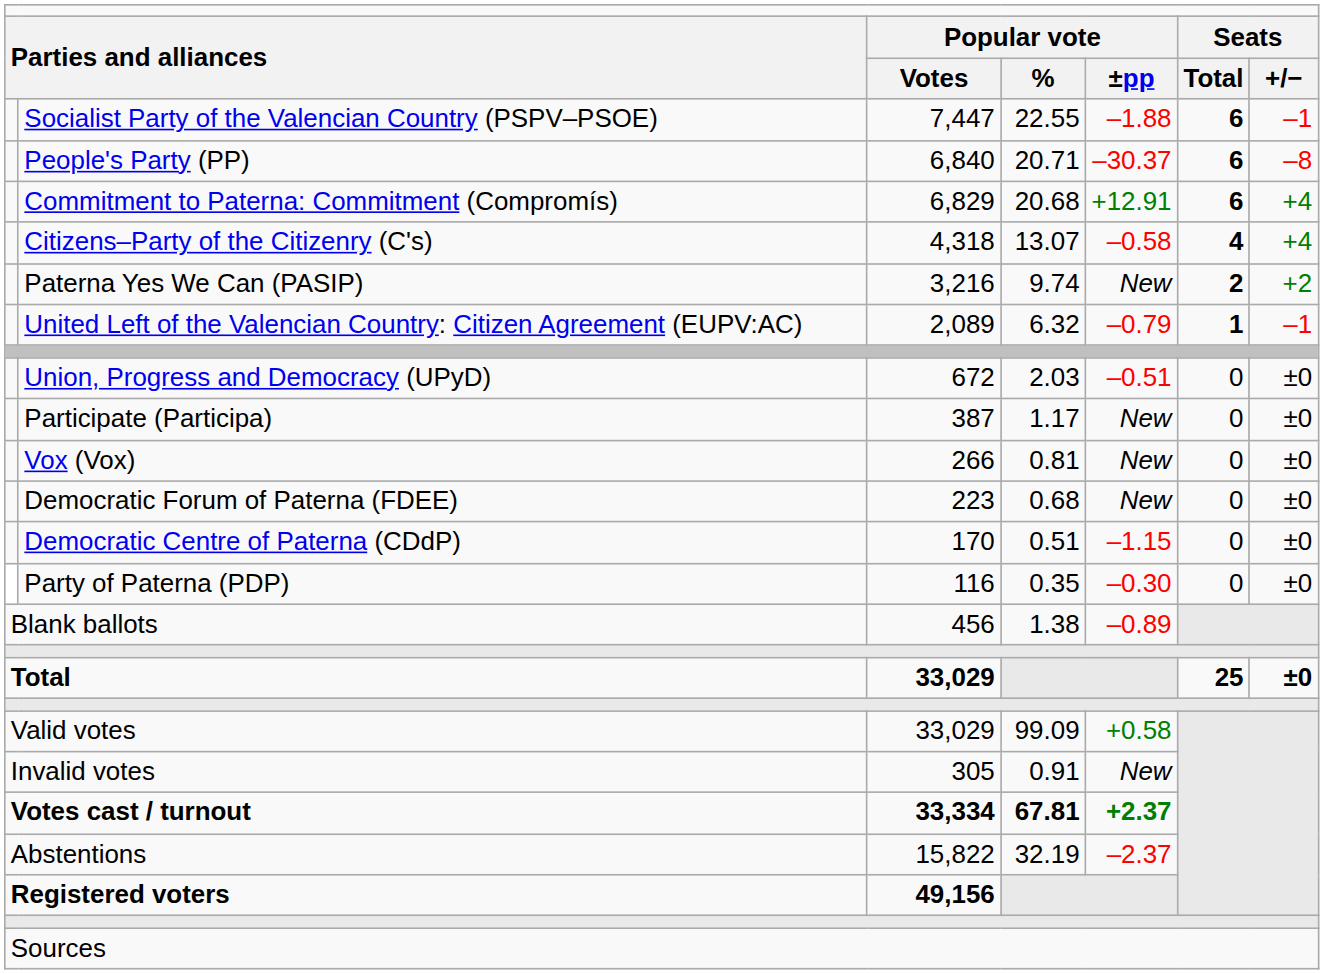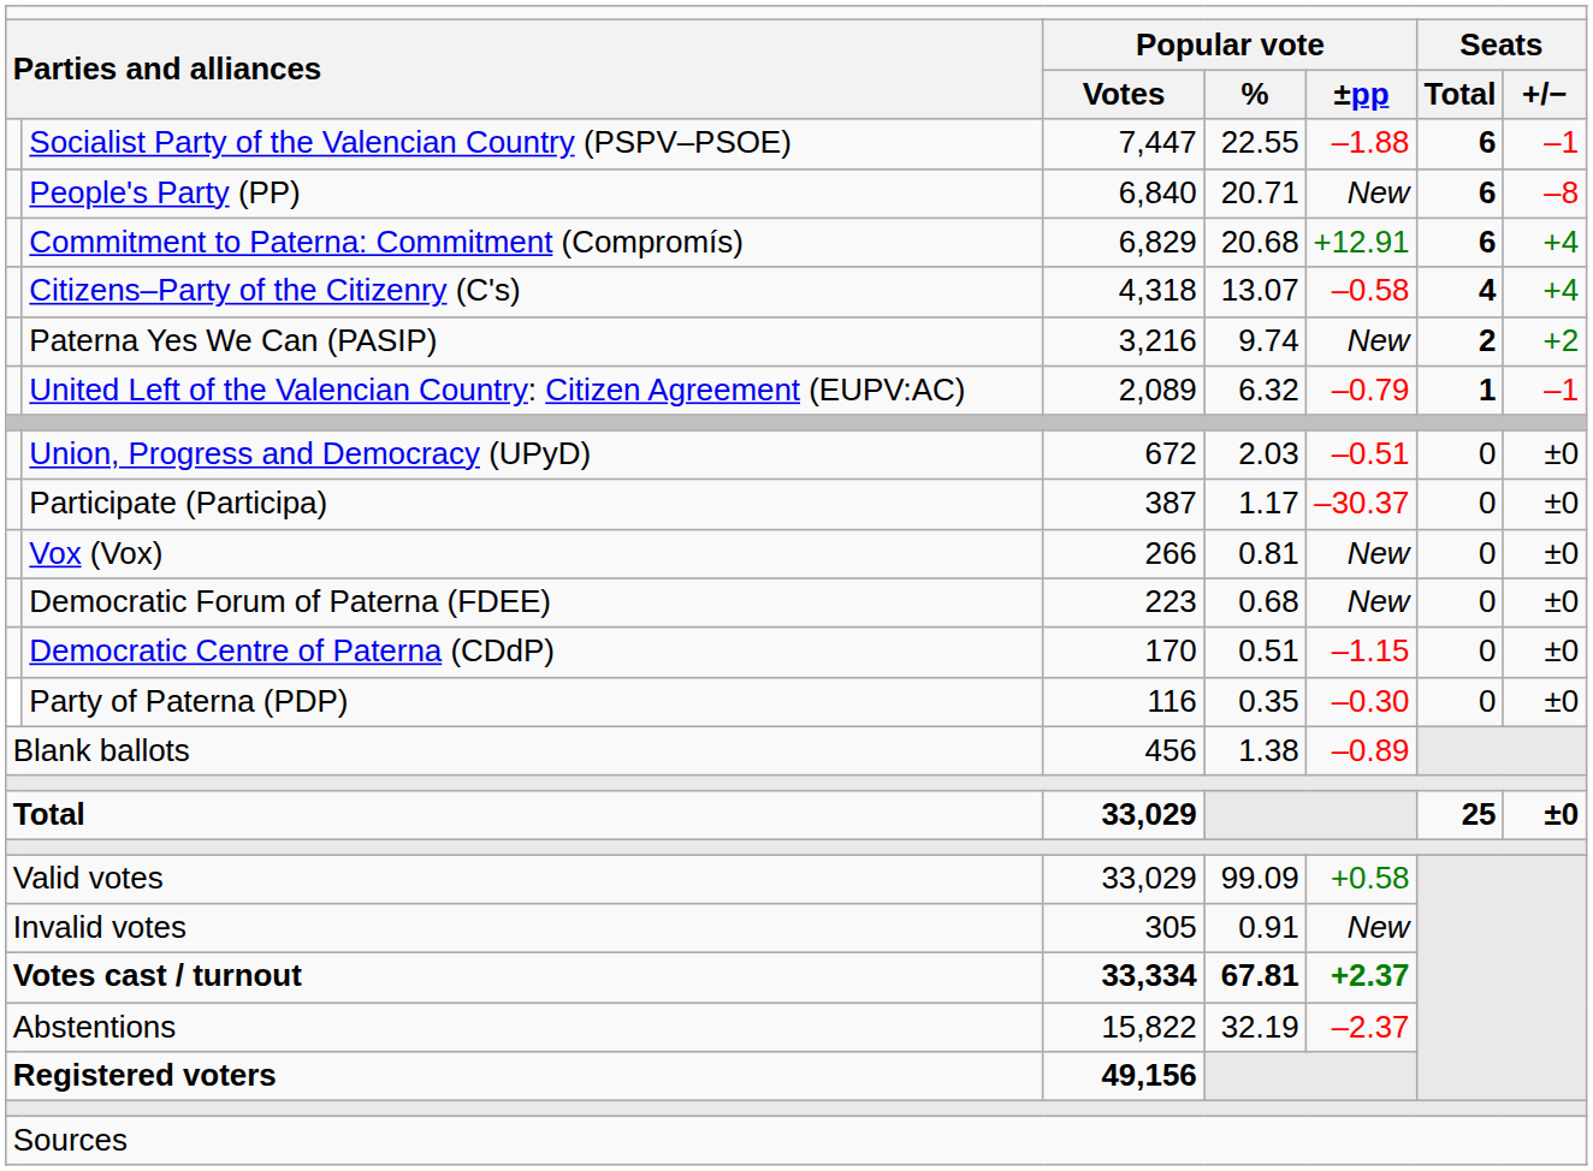People's Party (PP) | column 5: –30.37 -> New
Participate (Participa) | column 5: New -> –30.37
